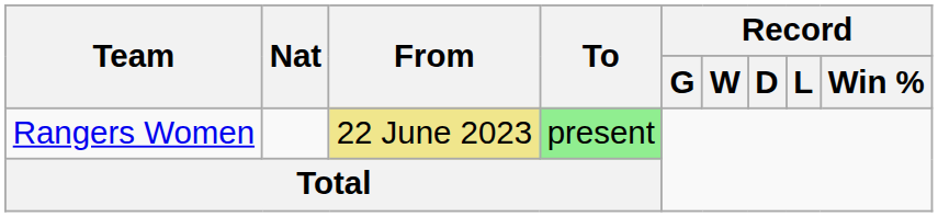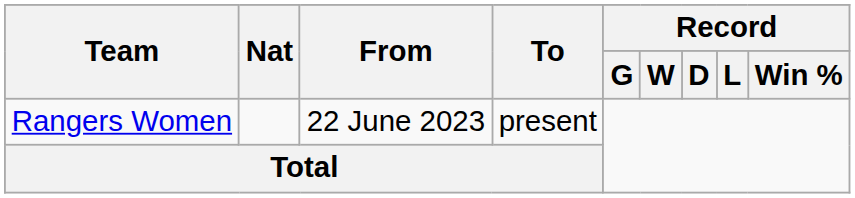Rangers Women | From: khaki background -> no background
Rangers Women | To: lightgreen background -> no background
